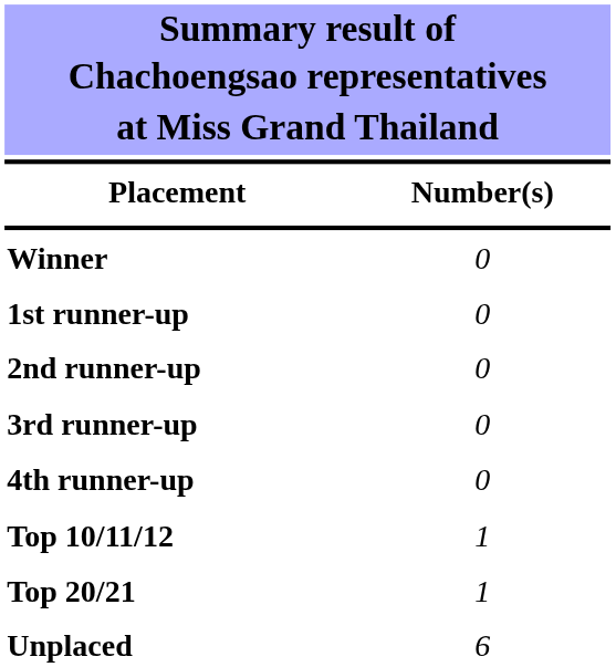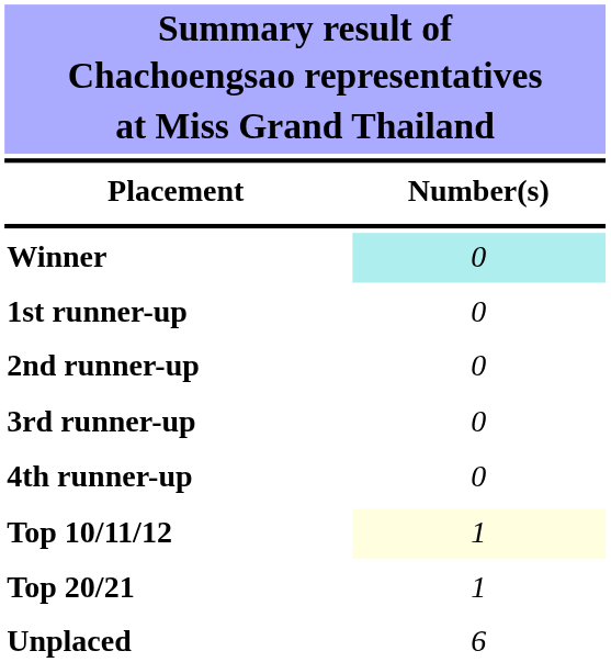row 3 | column 2: no background -> paleturquoise background
row 8 | column 2: no background -> lightyellow background
